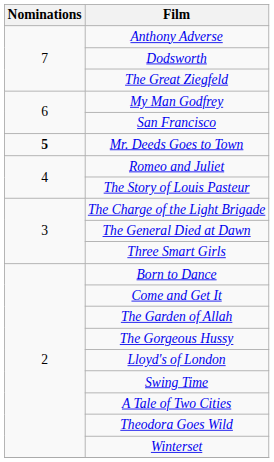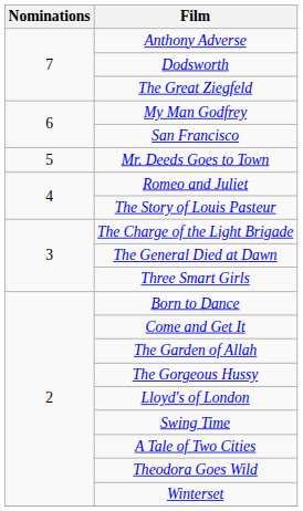Mr. Deeds Goes to Town | Nominations: bold -> normal
